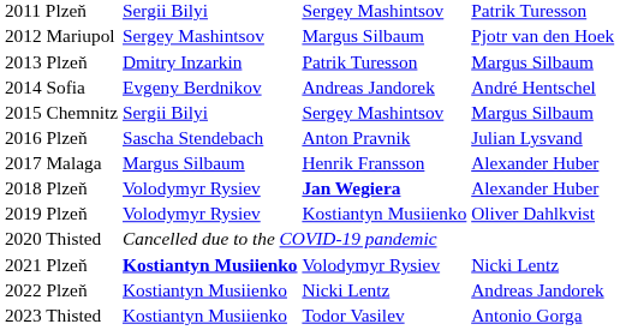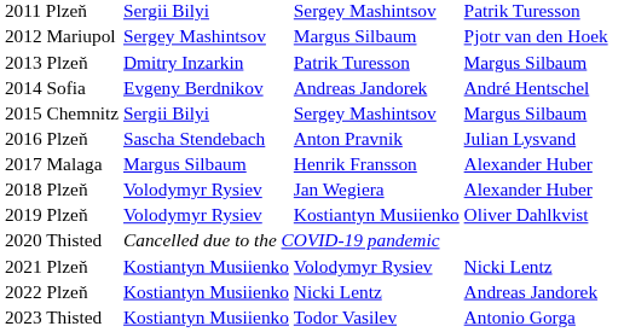2018 Plzeň | column 3: bold -> normal
2021 Plzeň | column 2: bold -> normal
